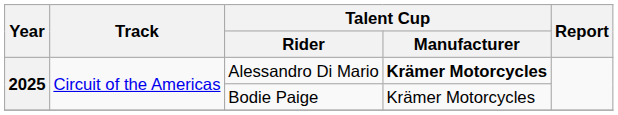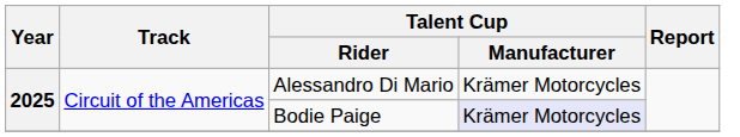Alessandro Di Mario | Talent Cup / Manufacturer: bold -> normal
Bodie Paige | Talent Cup / Manufacturer: no background -> lavender background
